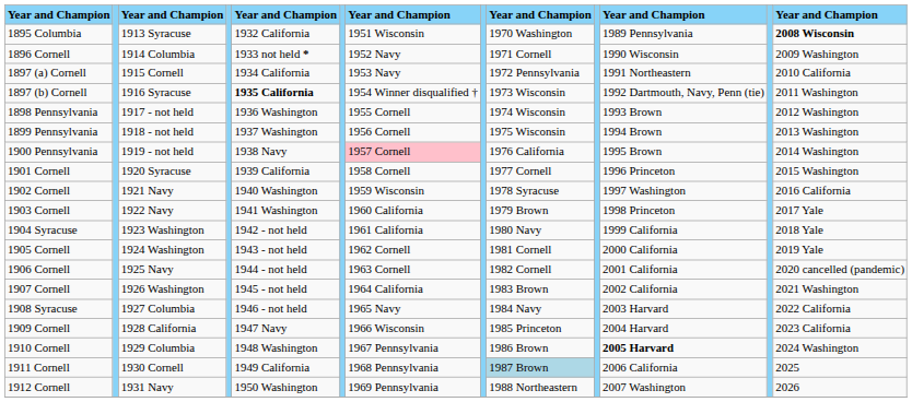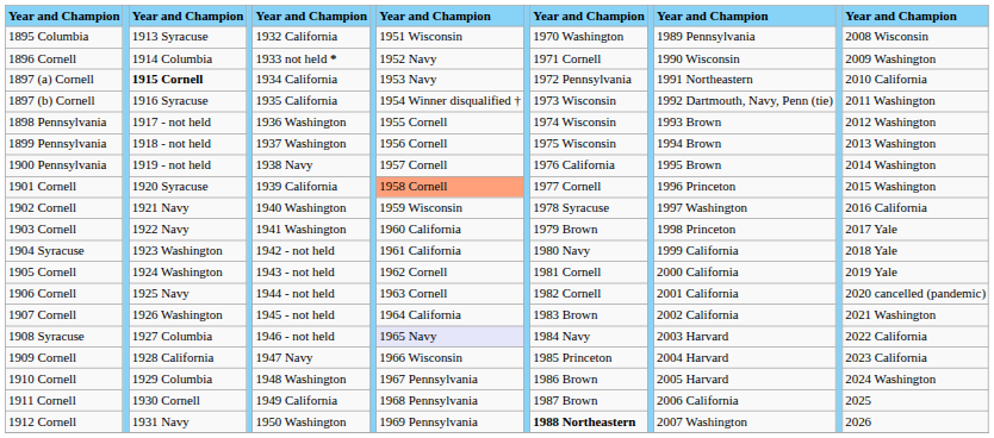1895 Columbia | column 13: bold -> normal
1897 (a) Cornell | column 3: normal -> bold
1897 (b) Cornell | column 5: bold -> normal
1900 Pennsylvania | column 7: pink background -> no background
1901 Cornell | column 7: no background -> lightsalmon background
1908 Syracuse | column 7: no background -> lavender background
1910 Cornell | column 11: bold -> normal
1911 Cornell | column 9: lightblue background -> no background
1912 Cornell | column 9: normal -> bold
